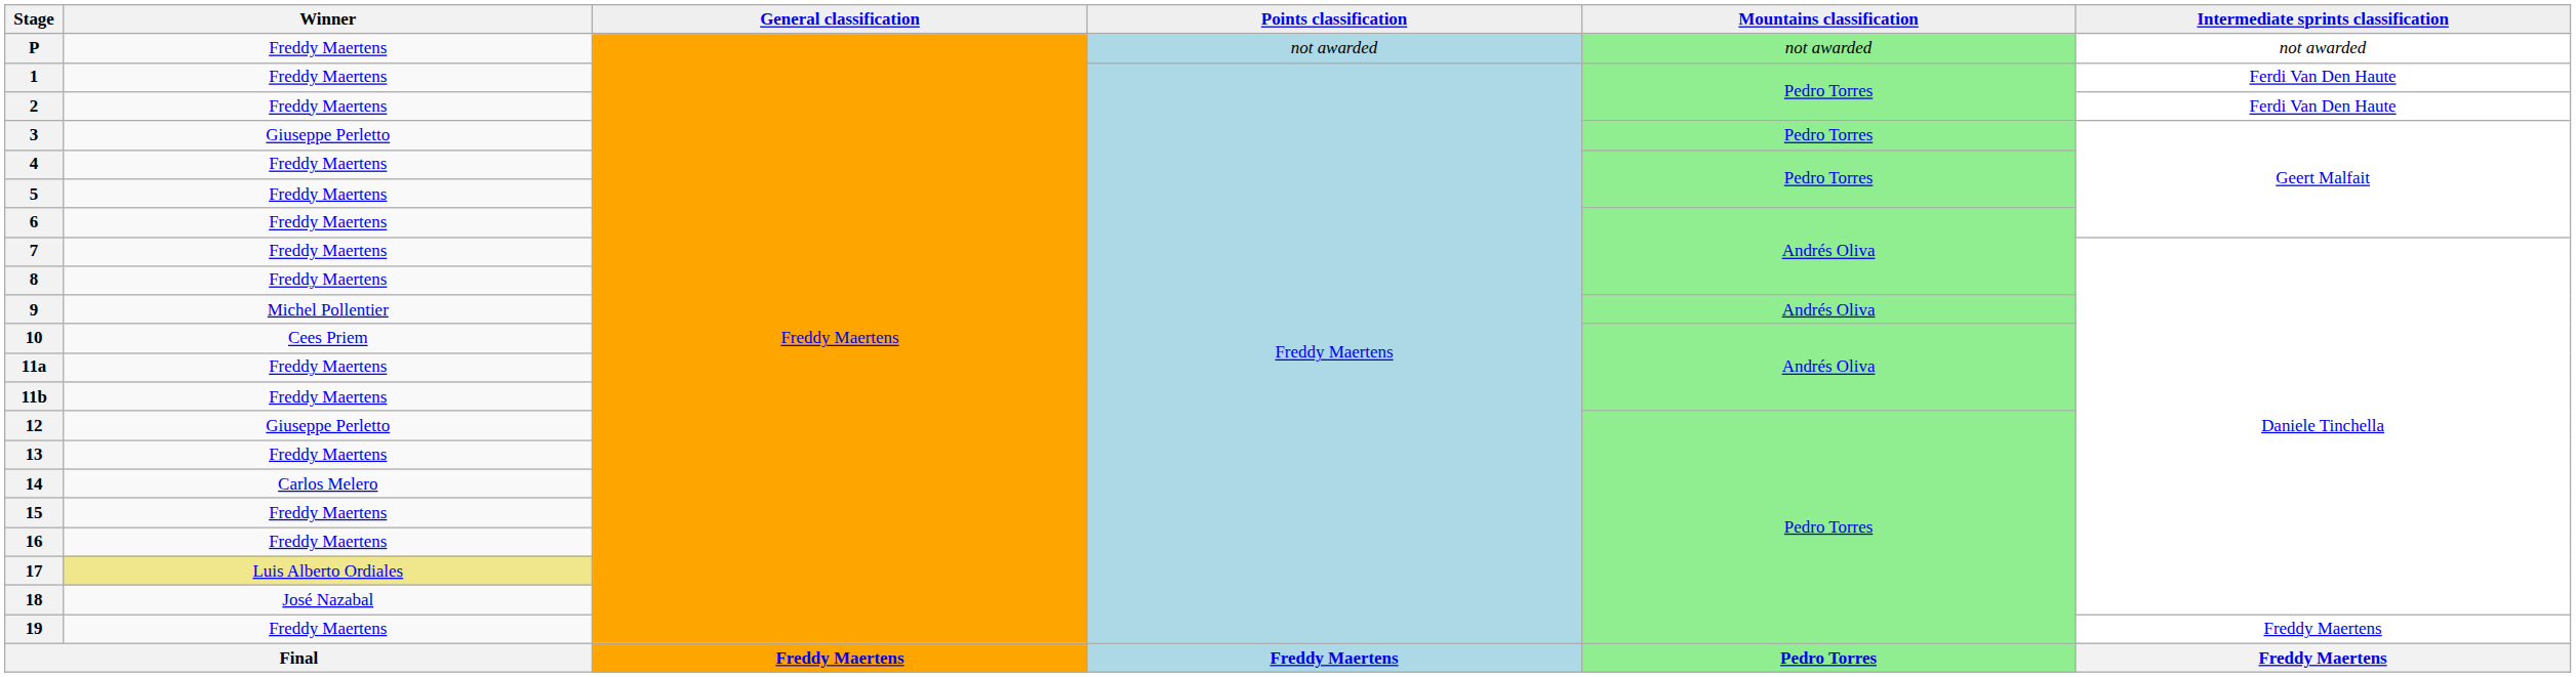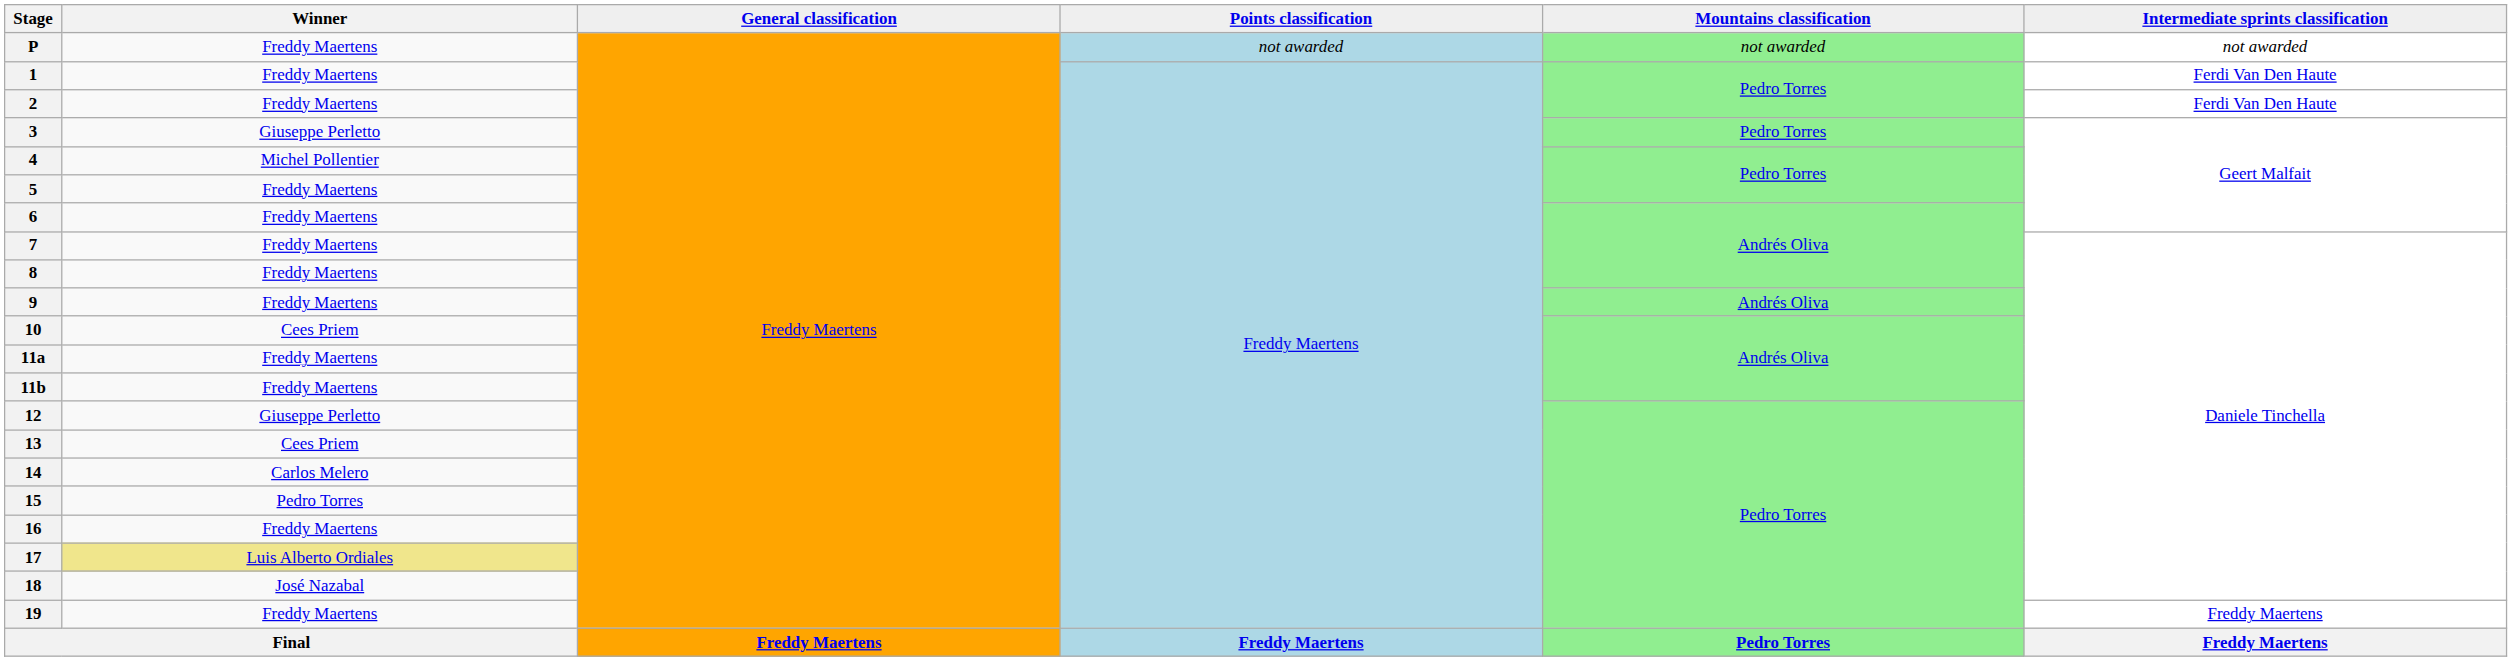4 | Winner: Freddy Maertens -> Michel Pollentier
9 | Winner: Michel Pollentier -> Freddy Maertens
13 | Winner: Freddy Maertens -> Cees Priem
15 | Winner: Freddy Maertens -> Pedro Torres
